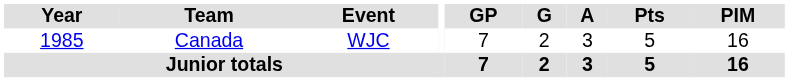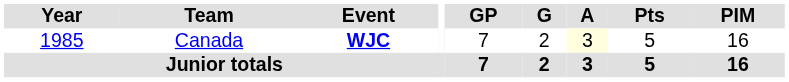Canada | Event: normal -> bold
Canada | A: no background -> lightyellow background
